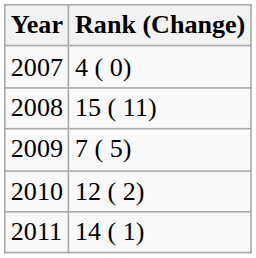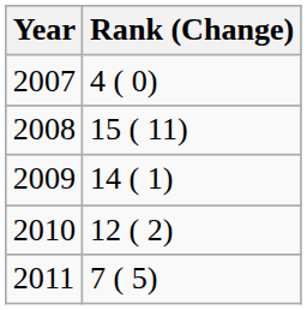2009 | Rank (Change): 7 ( 5) -> 14 ( 1)
2011 | Rank (Change): 14 ( 1) -> 7 ( 5)
